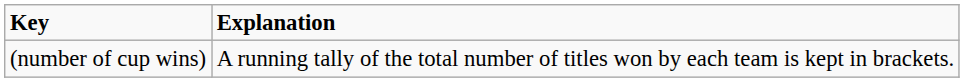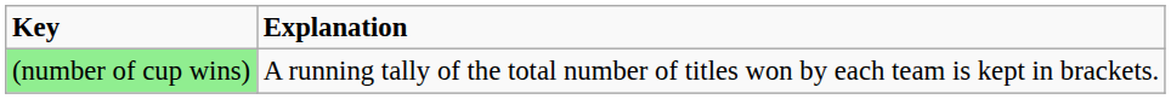row 2 | Key: no background -> lightgreen background
